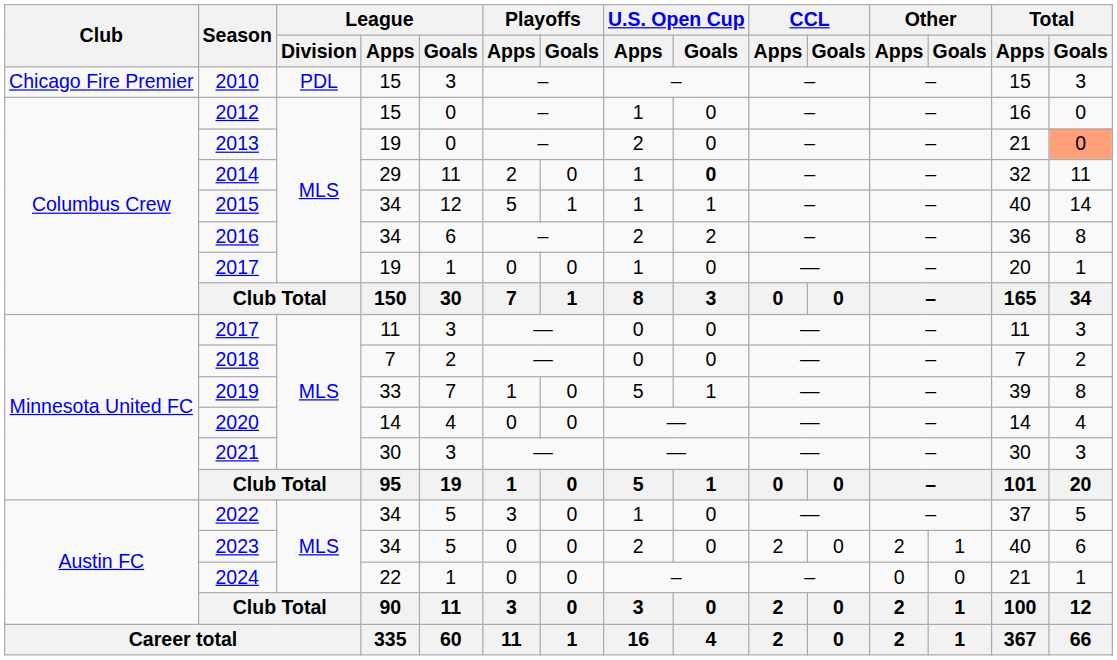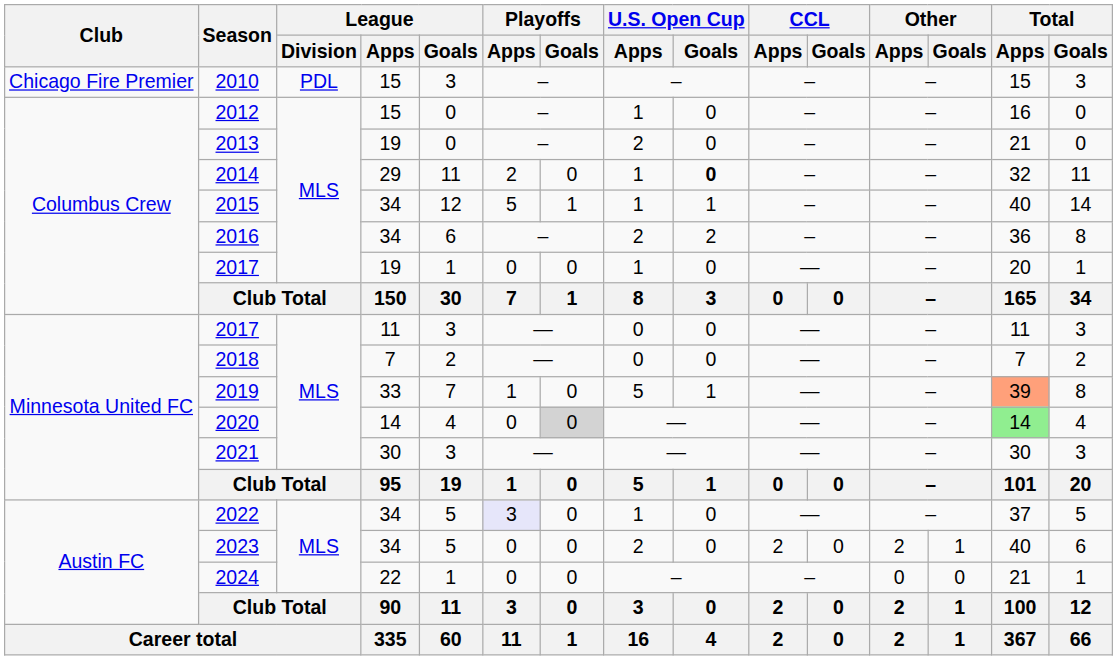2013 | Total / Goals: lightsalmon background -> no background
2019 | Total / Apps: no background -> lightsalmon background
2020 | Playoffs / Goals: no background -> lightgrey background
2020 | Total / Apps: no background -> lightgreen background
2022 | Playoffs / Apps: no background -> lavender background
